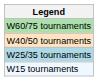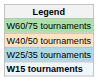row 5 | column 1: normal -> bold
